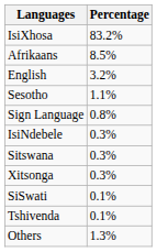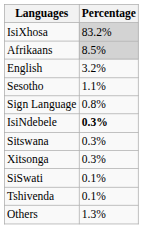IsiXhosa | Percentage: no background -> lightgrey background
Afrikaans | Percentage: no background -> lightgrey background
IsiNdebele | Percentage: normal -> bold
